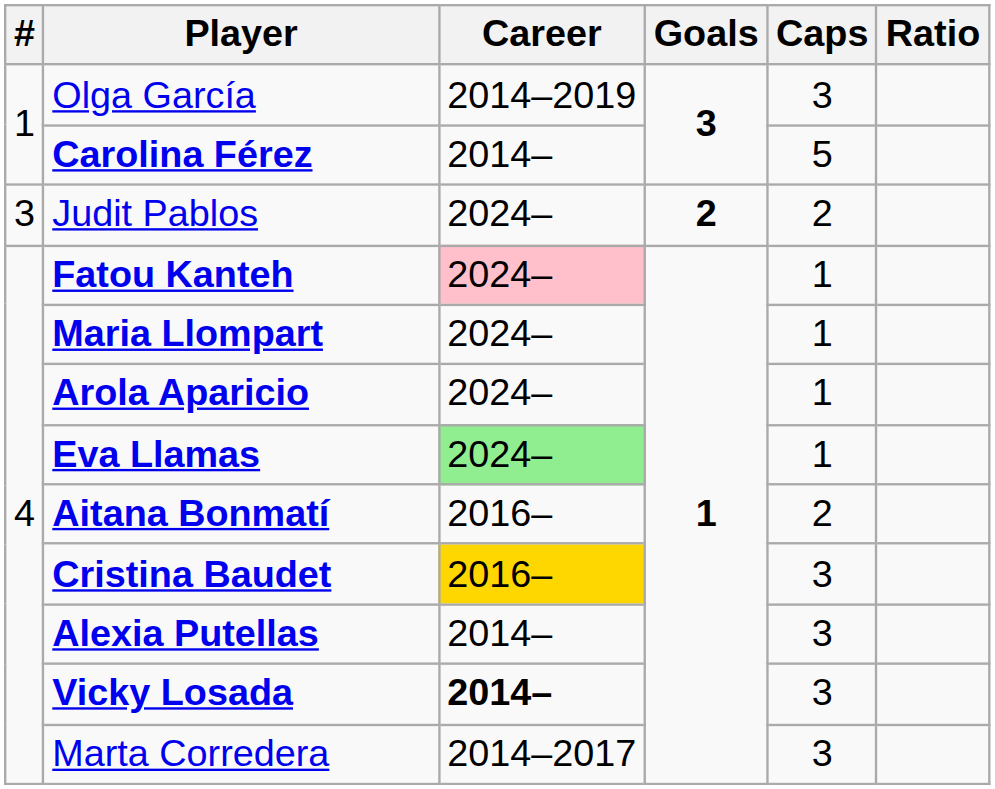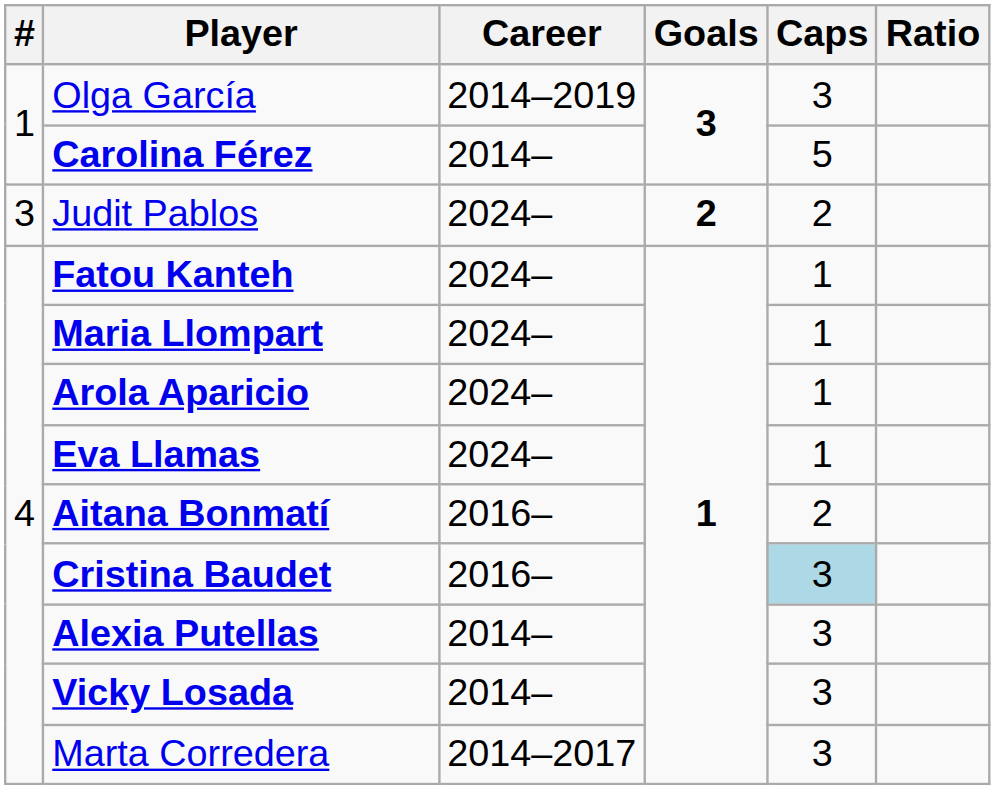Fatou Kanteh | Career: pink background -> no background
Eva Llamas | Career: lightgreen background -> no background
Cristina Baudet | Career: gold background -> no background
Cristina Baudet | Caps: no background -> lightblue background
Vicky Losada | Career: bold -> normal
